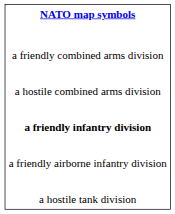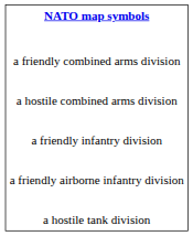row 4 | column 1: bold -> normal
